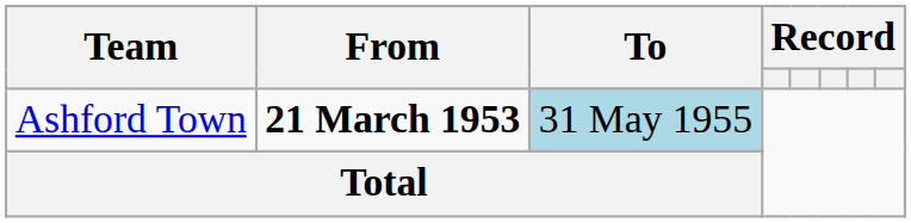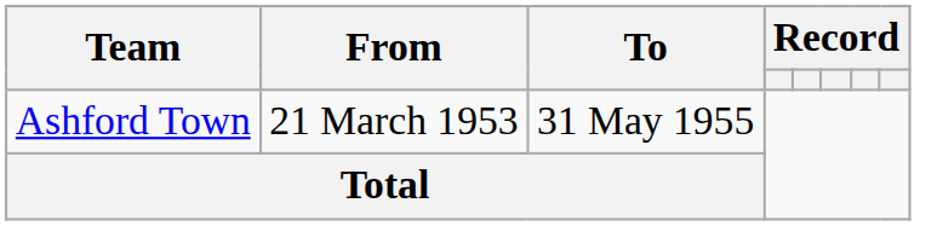Ashford Town | From: bold -> normal
Ashford Town | To: lightblue background -> no background
